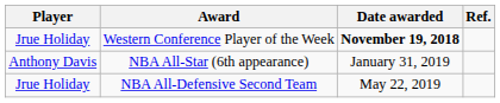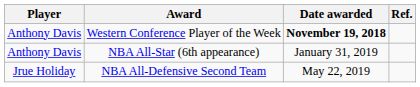Western Conference Player of the Week | Player: Jrue Holiday -> Anthony Davis
